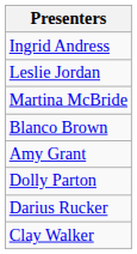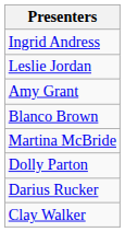row 4 | column 1: Martina McBride -> Amy Grant
row 6 | column 1: Amy Grant -> Martina McBride
